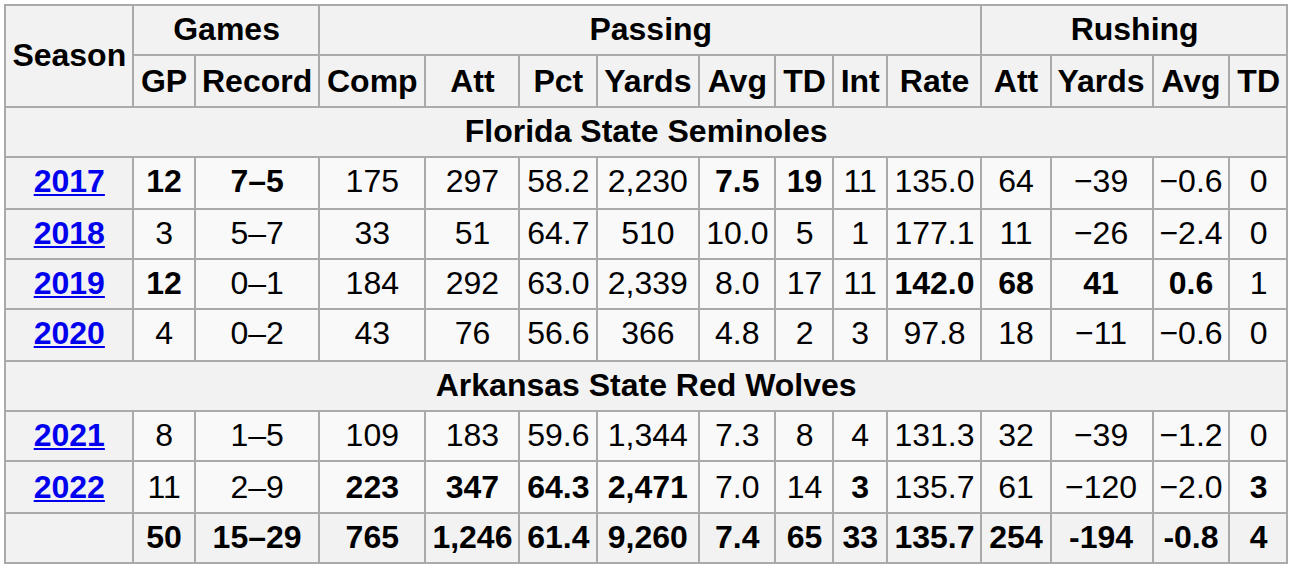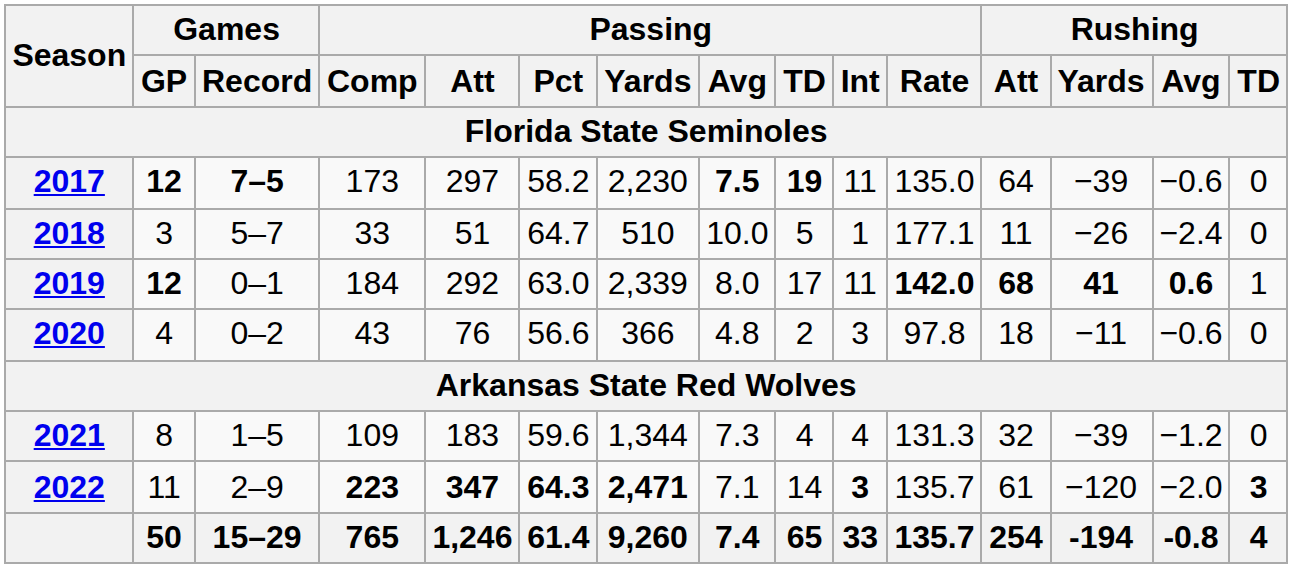2017 | Passing / Comp: 175 -> 173
2021 | Passing / TD: 8 -> 4
2022 | Passing / Avg: 7.0 -> 7.1
